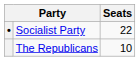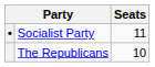Socialist Party | Seats: 22 -> 11
